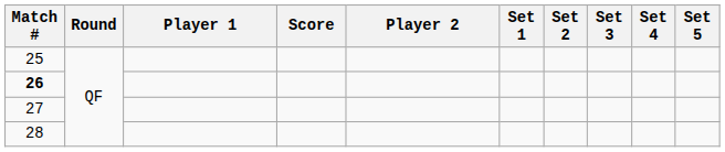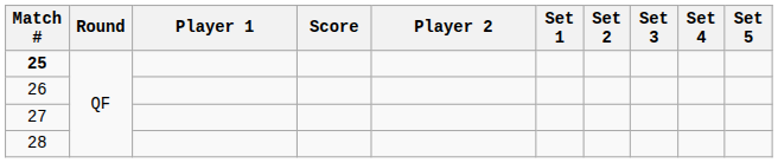25 | Match #: normal -> bold
26 | Match #: bold -> normal
